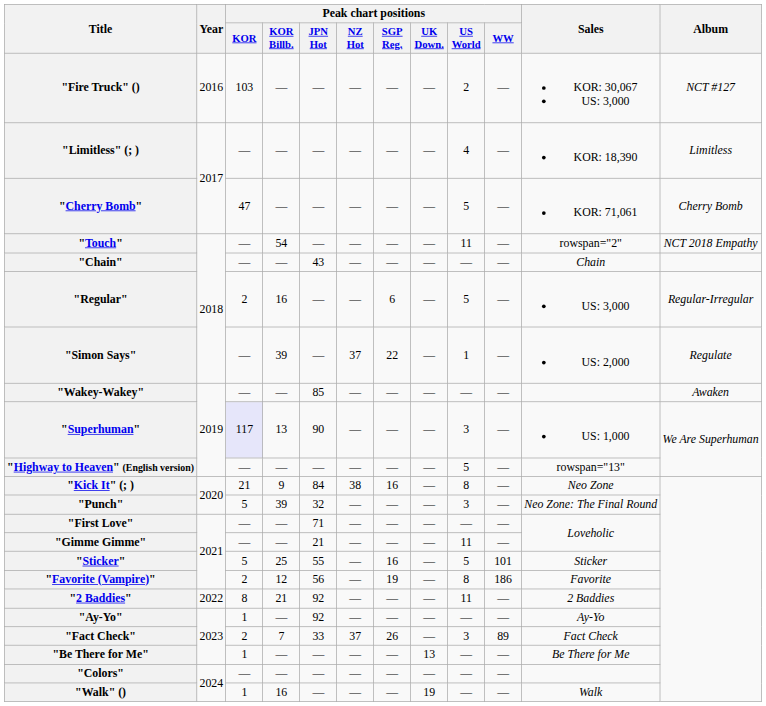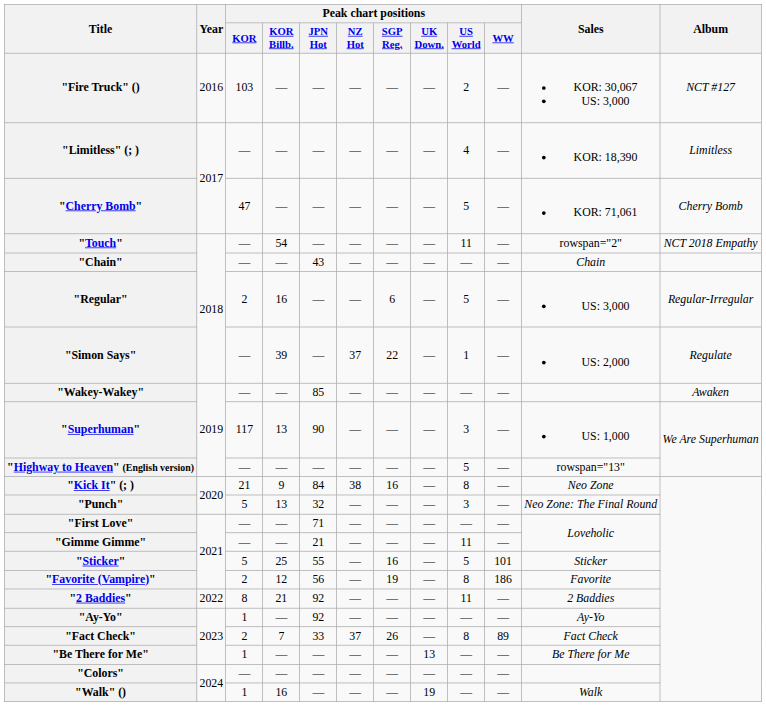"Superhuman" | Peak chart positions / KOR: lavender background -> no background
"Punch" | Peak chart positions / KOR Billb.: 39 -> 13
"Fact Check" | Peak chart positions / US World: 3 -> 8
